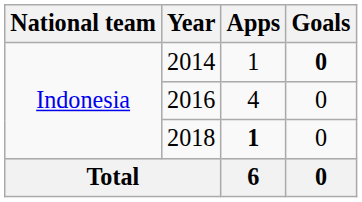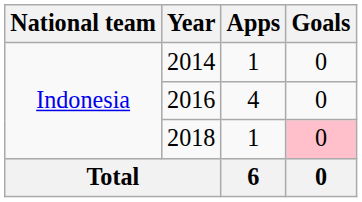2014 | Goals: bold -> normal
2018 | Apps: bold -> normal
2018 | Goals: no background -> pink background
